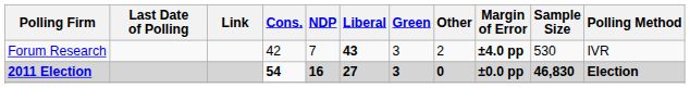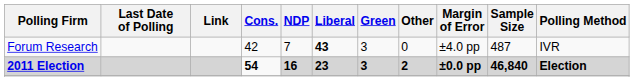Forum Research | Other: 2 -> 0
Forum Research | Margin of Error: bold -> normal
Forum Research | Sample Size: 530 -> 487
2011 Election | Liberal: 27 -> 23
2011 Election | Other: 0 -> 2
2011 Election | Sample Size: 46,830 -> 46,840
